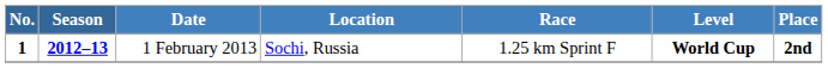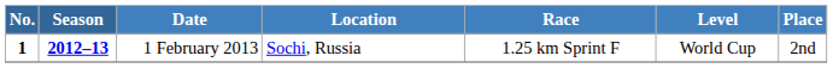1 February 2013 | Level: bold -> normal
1 February 2013 | Place: bold -> normal
